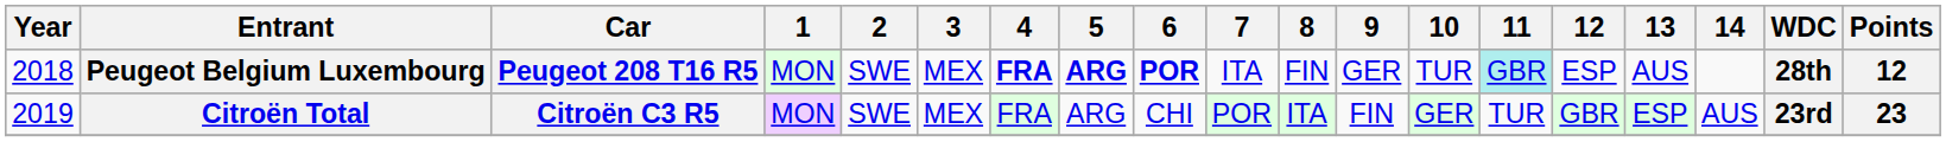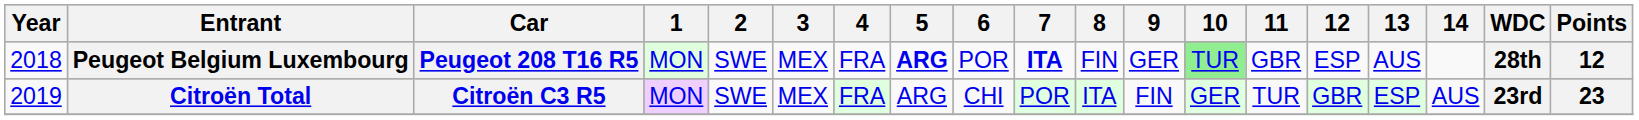Peugeot Belgium Luxembourg | 4: bold -> normal
Peugeot Belgium Luxembourg | 6: bold -> normal
Peugeot Belgium Luxembourg | 7: normal -> bold
Peugeot Belgium Luxembourg | 10: no background -> lightgreen background
Peugeot Belgium Luxembourg | 11: paleturquoise background -> no background
